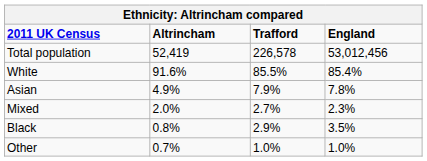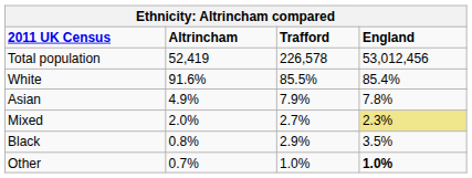Mixed | England: no background -> khaki background
Other | England: normal -> bold
